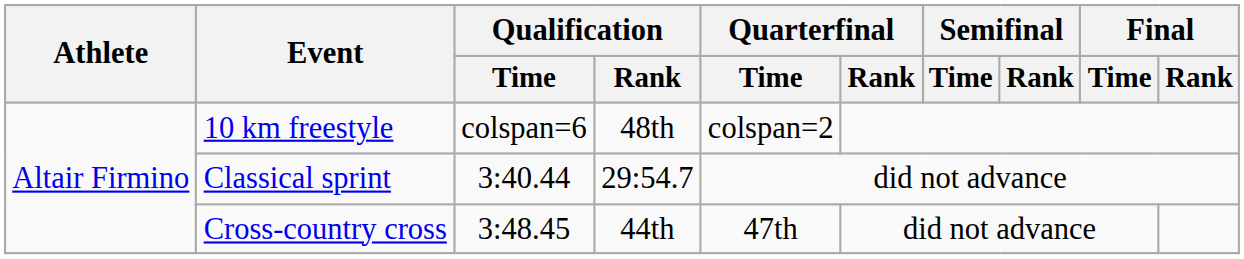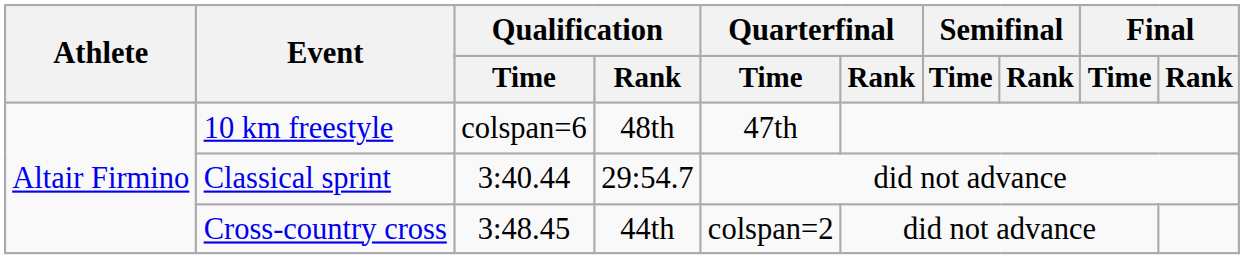10 km freestyle | Quarterfinal / Time: colspan=2 -> 47th
Cross-country cross | Quarterfinal / Time: 47th -> colspan=2
